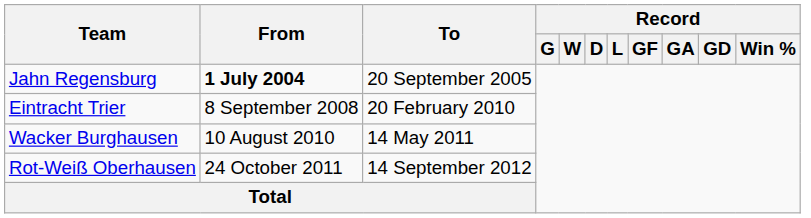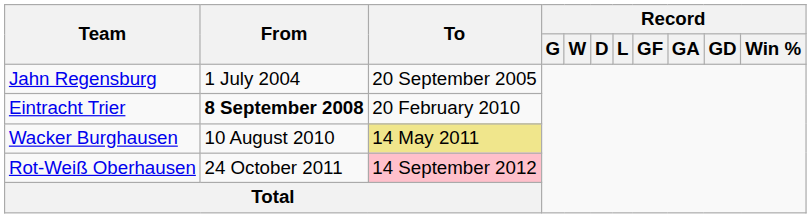Jahn Regensburg | From: bold -> normal
Eintracht Trier | From: normal -> bold
Wacker Burghausen | To: no background -> khaki background
Rot-Weiß Oberhausen | To: no background -> pink background
